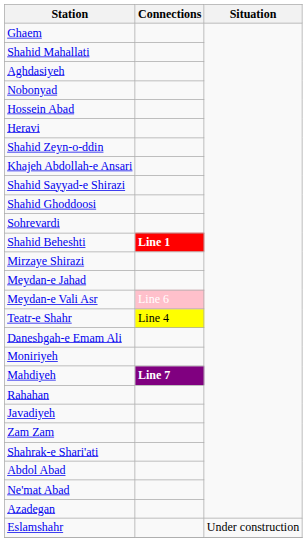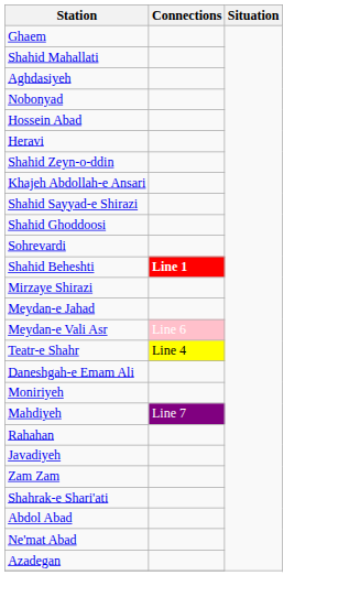Mahdiyeh | Connections: bold -> normal
- row: Eslamshahr | Under construction
